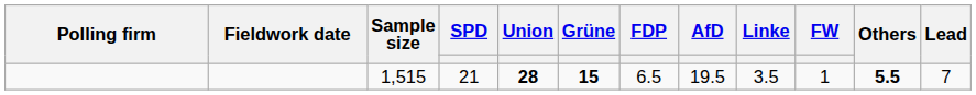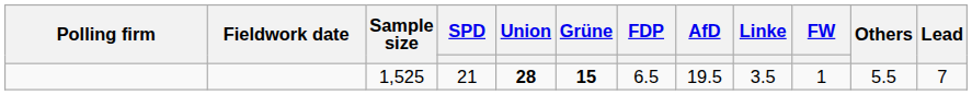row 3 | Sample size: 1,515 -> 1,525
row 3 | Others: bold -> normal
